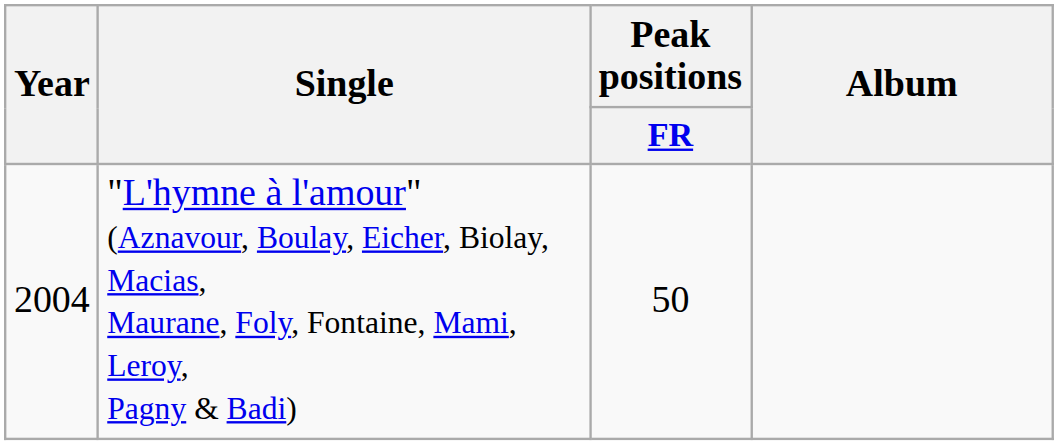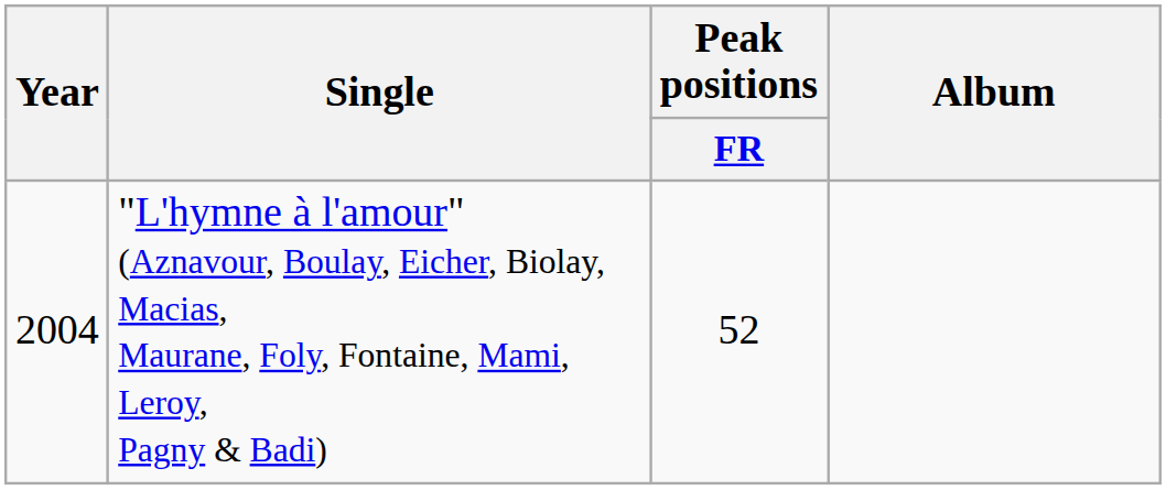row 3 | Peak positions / FR: 50 -> 52
